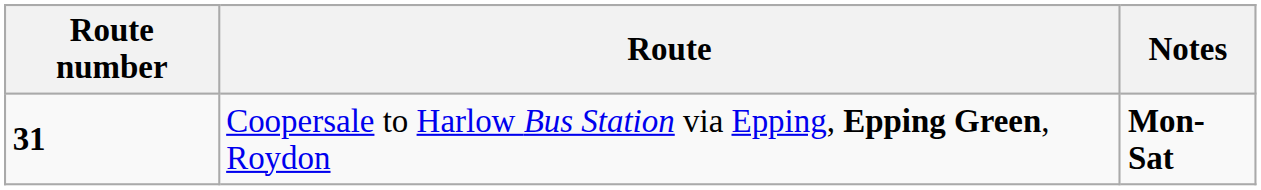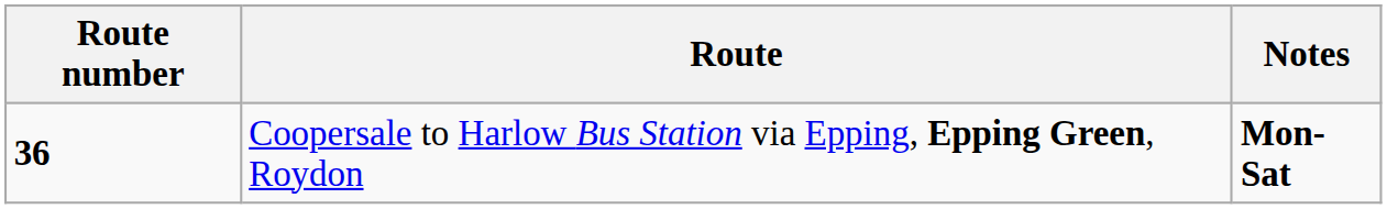row 2 | Route number: 31 -> 36
